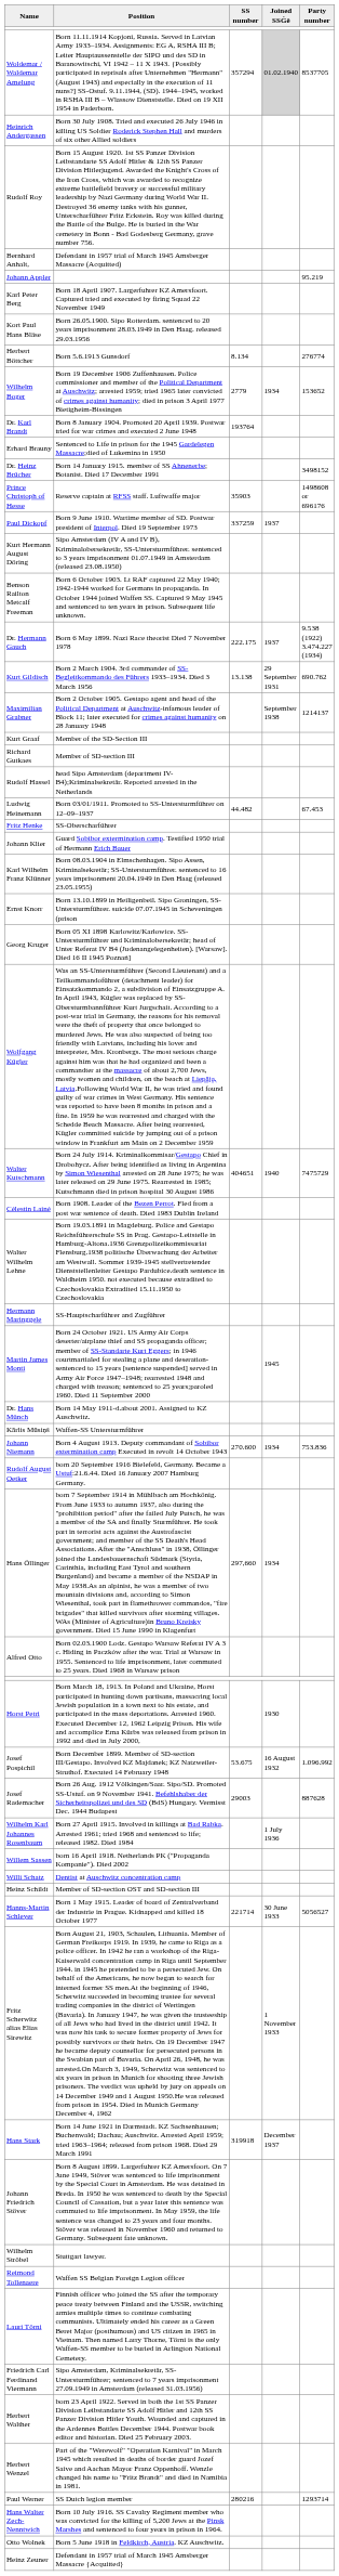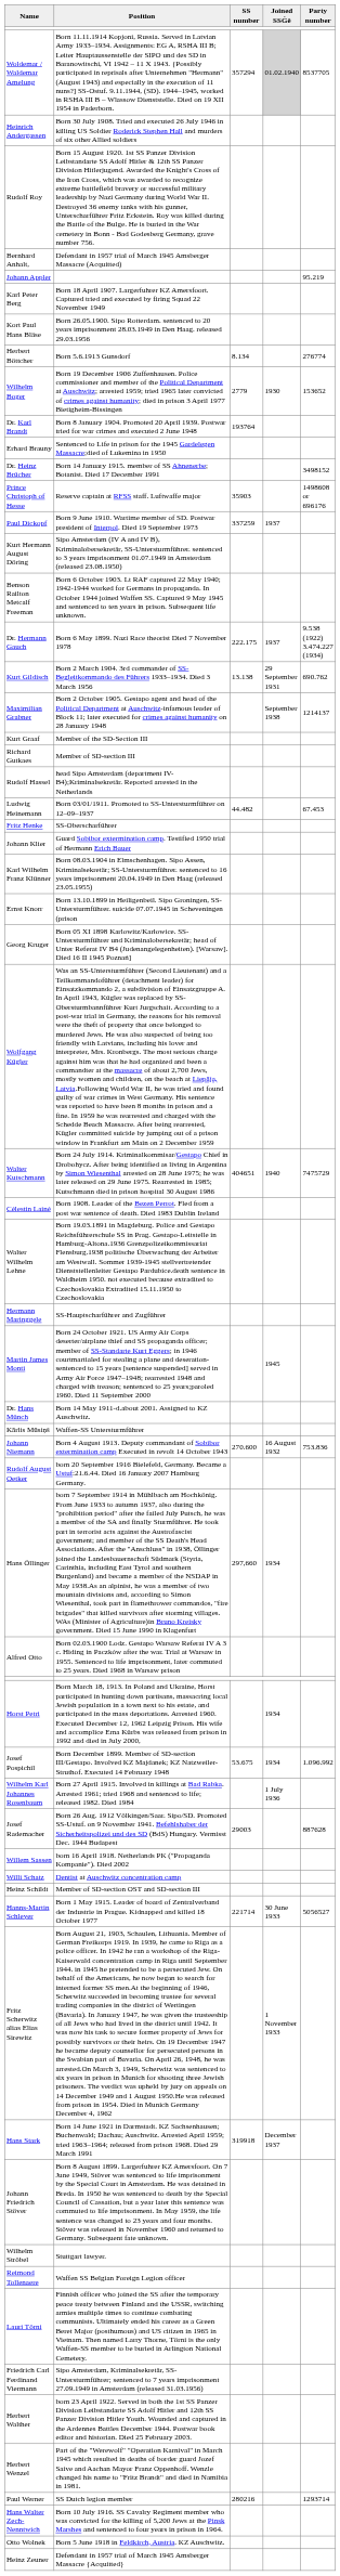Wilhelm Boger | Joined SSĠě: 1934 -> 1930
Johann Niemann | Joined SSĠě: 1934 -> 16 August 1932
Horst Petri | Joined SSĠě: 1930 -> 1934
Josef Pospichil | Joined SSĠě: 16 August 1932 -> 1934
rows swapped: Josef Rademacher <-> Wilhelm Karl Johannes Rosenbaum
